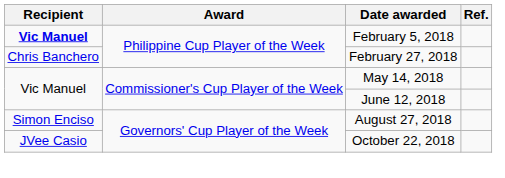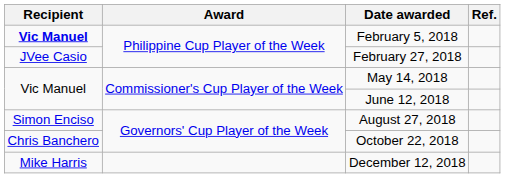February 27, 2018 | Recipient: Chris Banchero -> JVee Casio
October 22, 2018 | Recipient: JVee Casio -> Chris Banchero
+ row: Mike Harris | December 12, 2018
